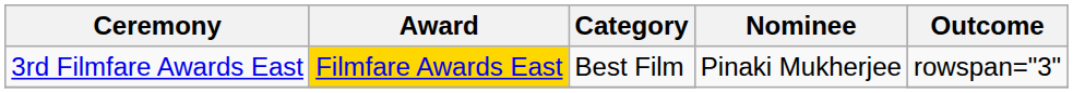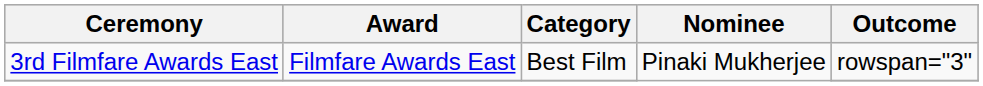3rd Filmfare Awards East | Award: gold background -> no background
